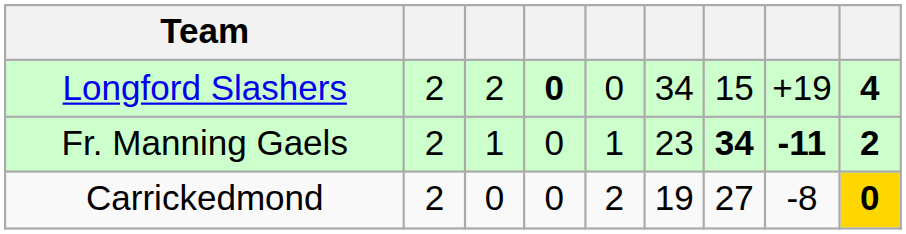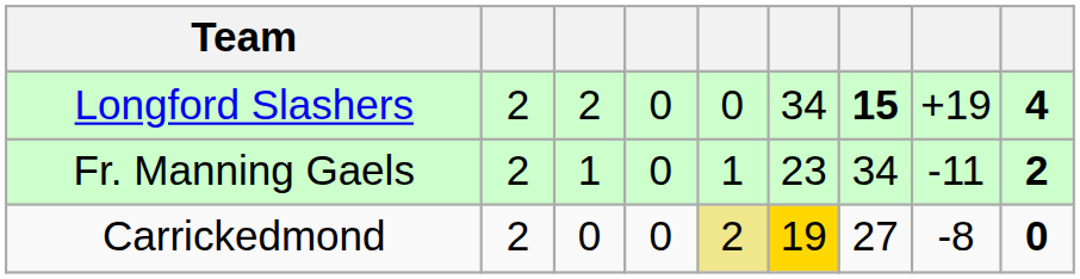Longford Slashers | column 4: bold -> normal
Longford Slashers | column 7: normal -> bold
Fr. Manning Gaels | column 7: bold -> normal
Fr. Manning Gaels | column 8: bold -> normal
Carrickedmond | column 5: no background -> khaki background
Carrickedmond | column 6: no background -> gold background
Carrickedmond | column 9: gold background -> no background
